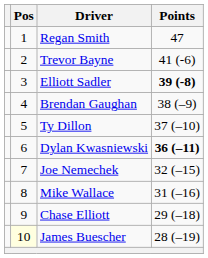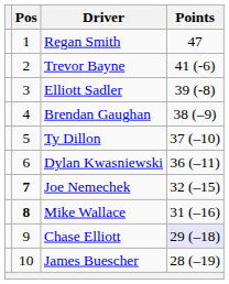Elliott Sadler | Points: bold -> normal
Dylan Kwasniewski | Points: bold -> normal
Joe Nemechek | Pos: normal -> bold
Mike Wallace | Pos: normal -> bold
Chase Elliott | Points: no background -> lavender background
James Buescher | Pos: lightyellow background -> no background
